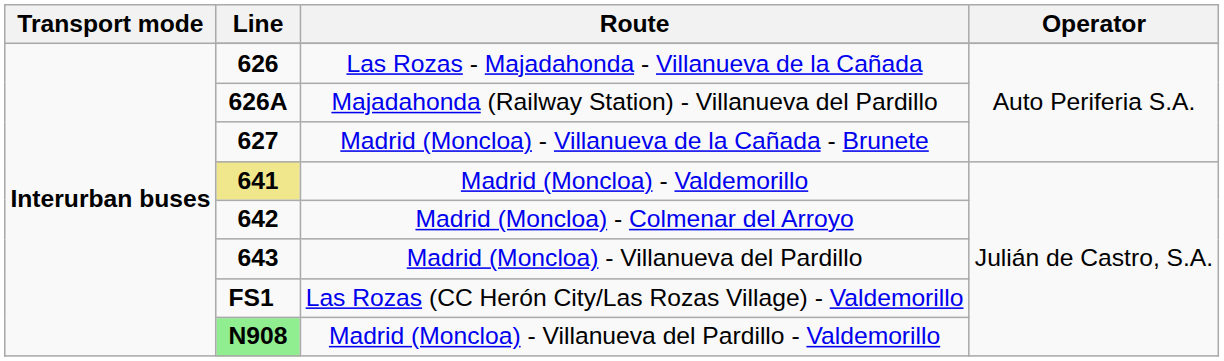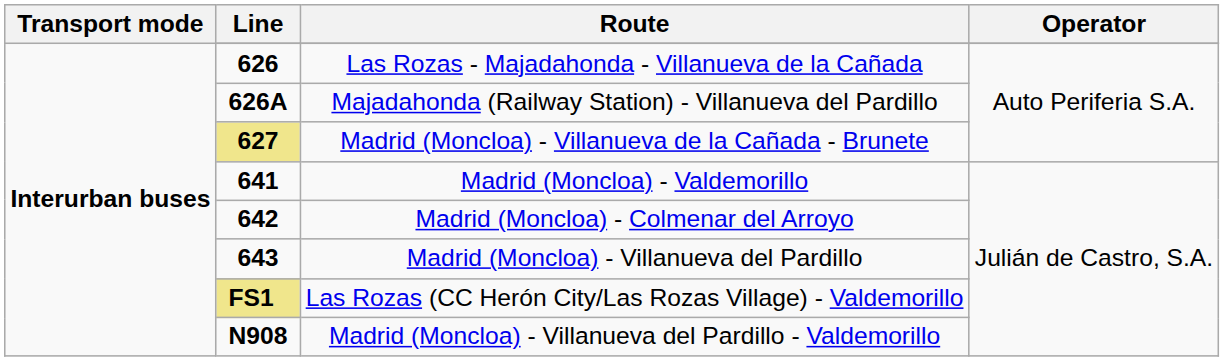Madrid (Moncloa) - Villanueva de la Cañada - Brunete | Line: no background -> khaki background
Madrid (Moncloa) - Valdemorillo | Line: khaki background -> no background
Las Rozas (CC Herón City/Las Rozas Village) - Valdemorillo | Line: no background -> khaki background
Madrid (Moncloa) - Villanueva del Pardillo - Valdemorillo | Line: lightgreen background -> no background
